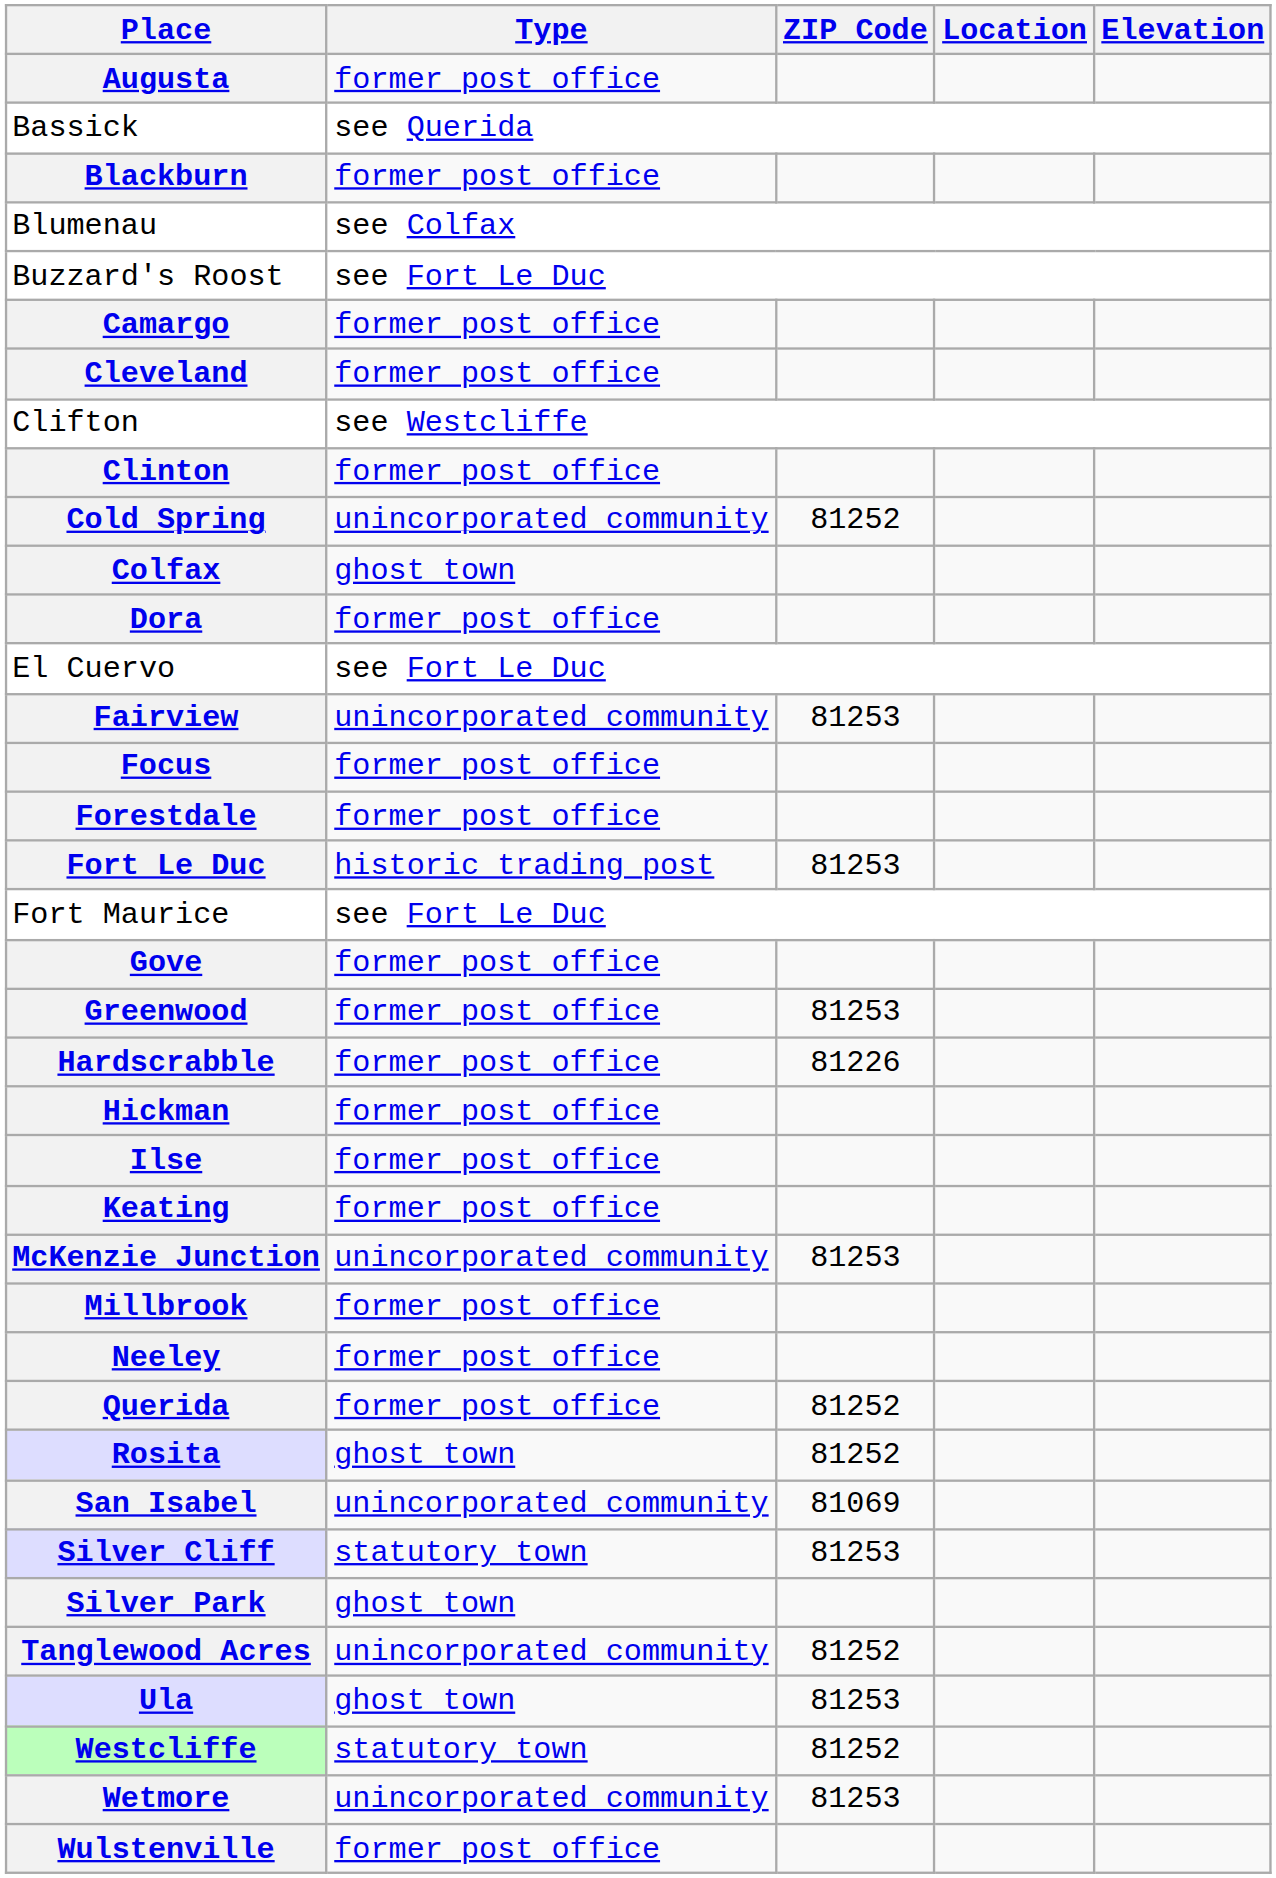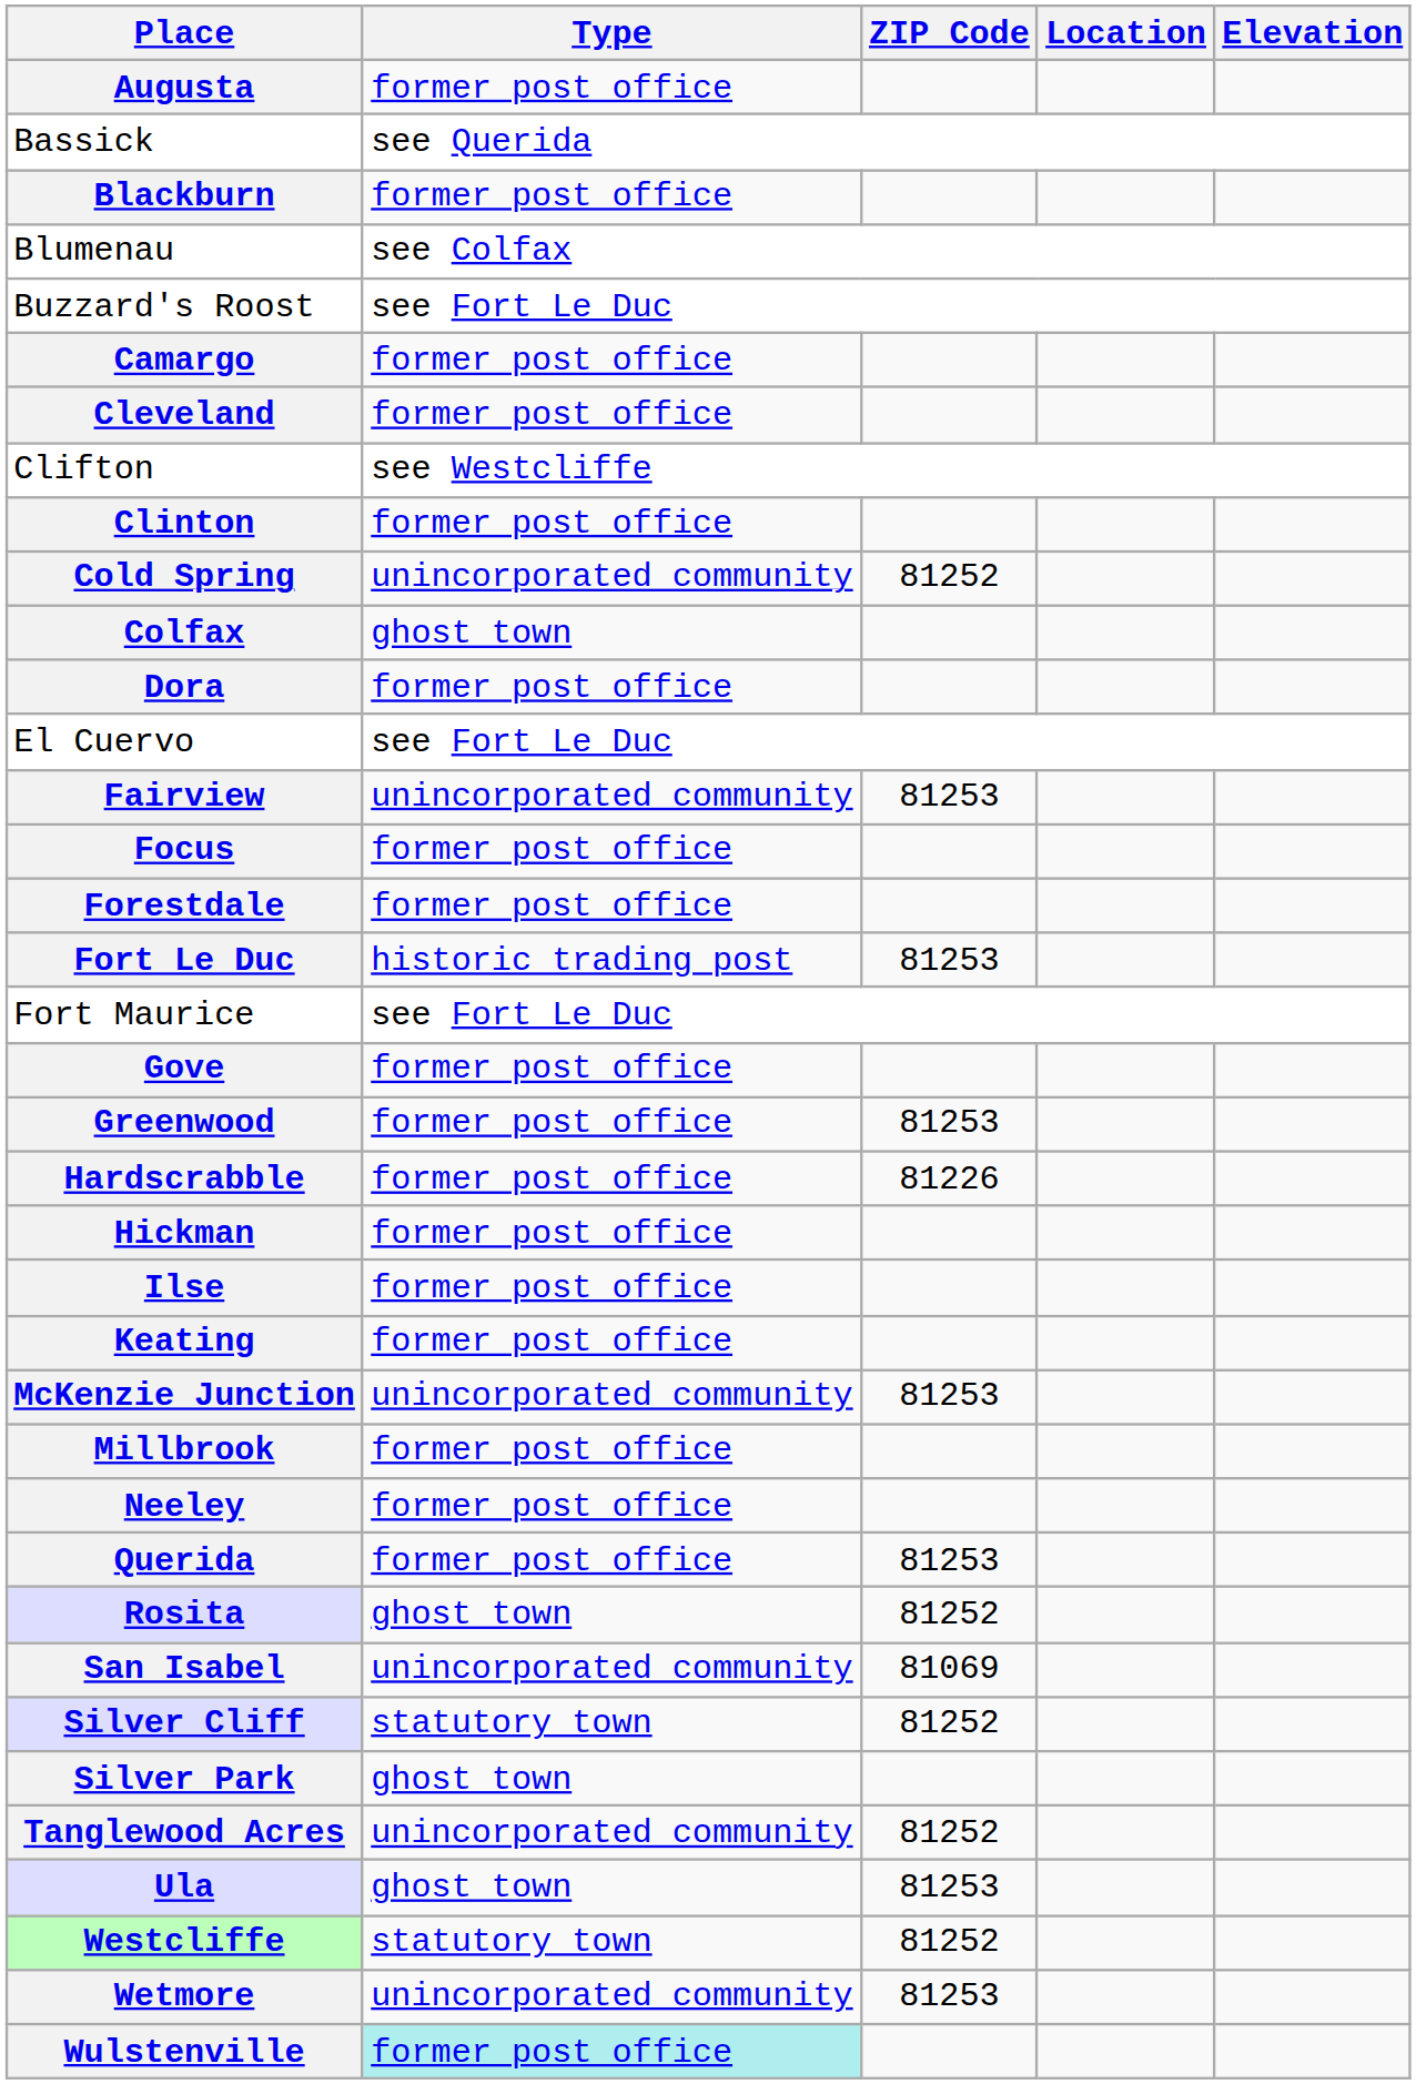Querida | ZIP Code: 81252 -> 81253
Silver Cliff | ZIP Code: 81253 -> 81252
Wulstenville | Type: no background -> paleturquoise background
